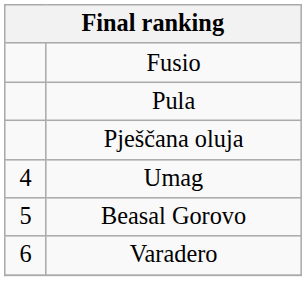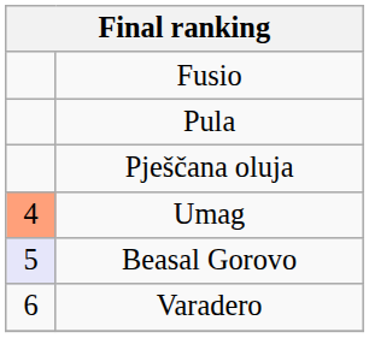Umag | column 1: no background -> lightsalmon background
Beasal Gorovo | column 1: no background -> lavender background
